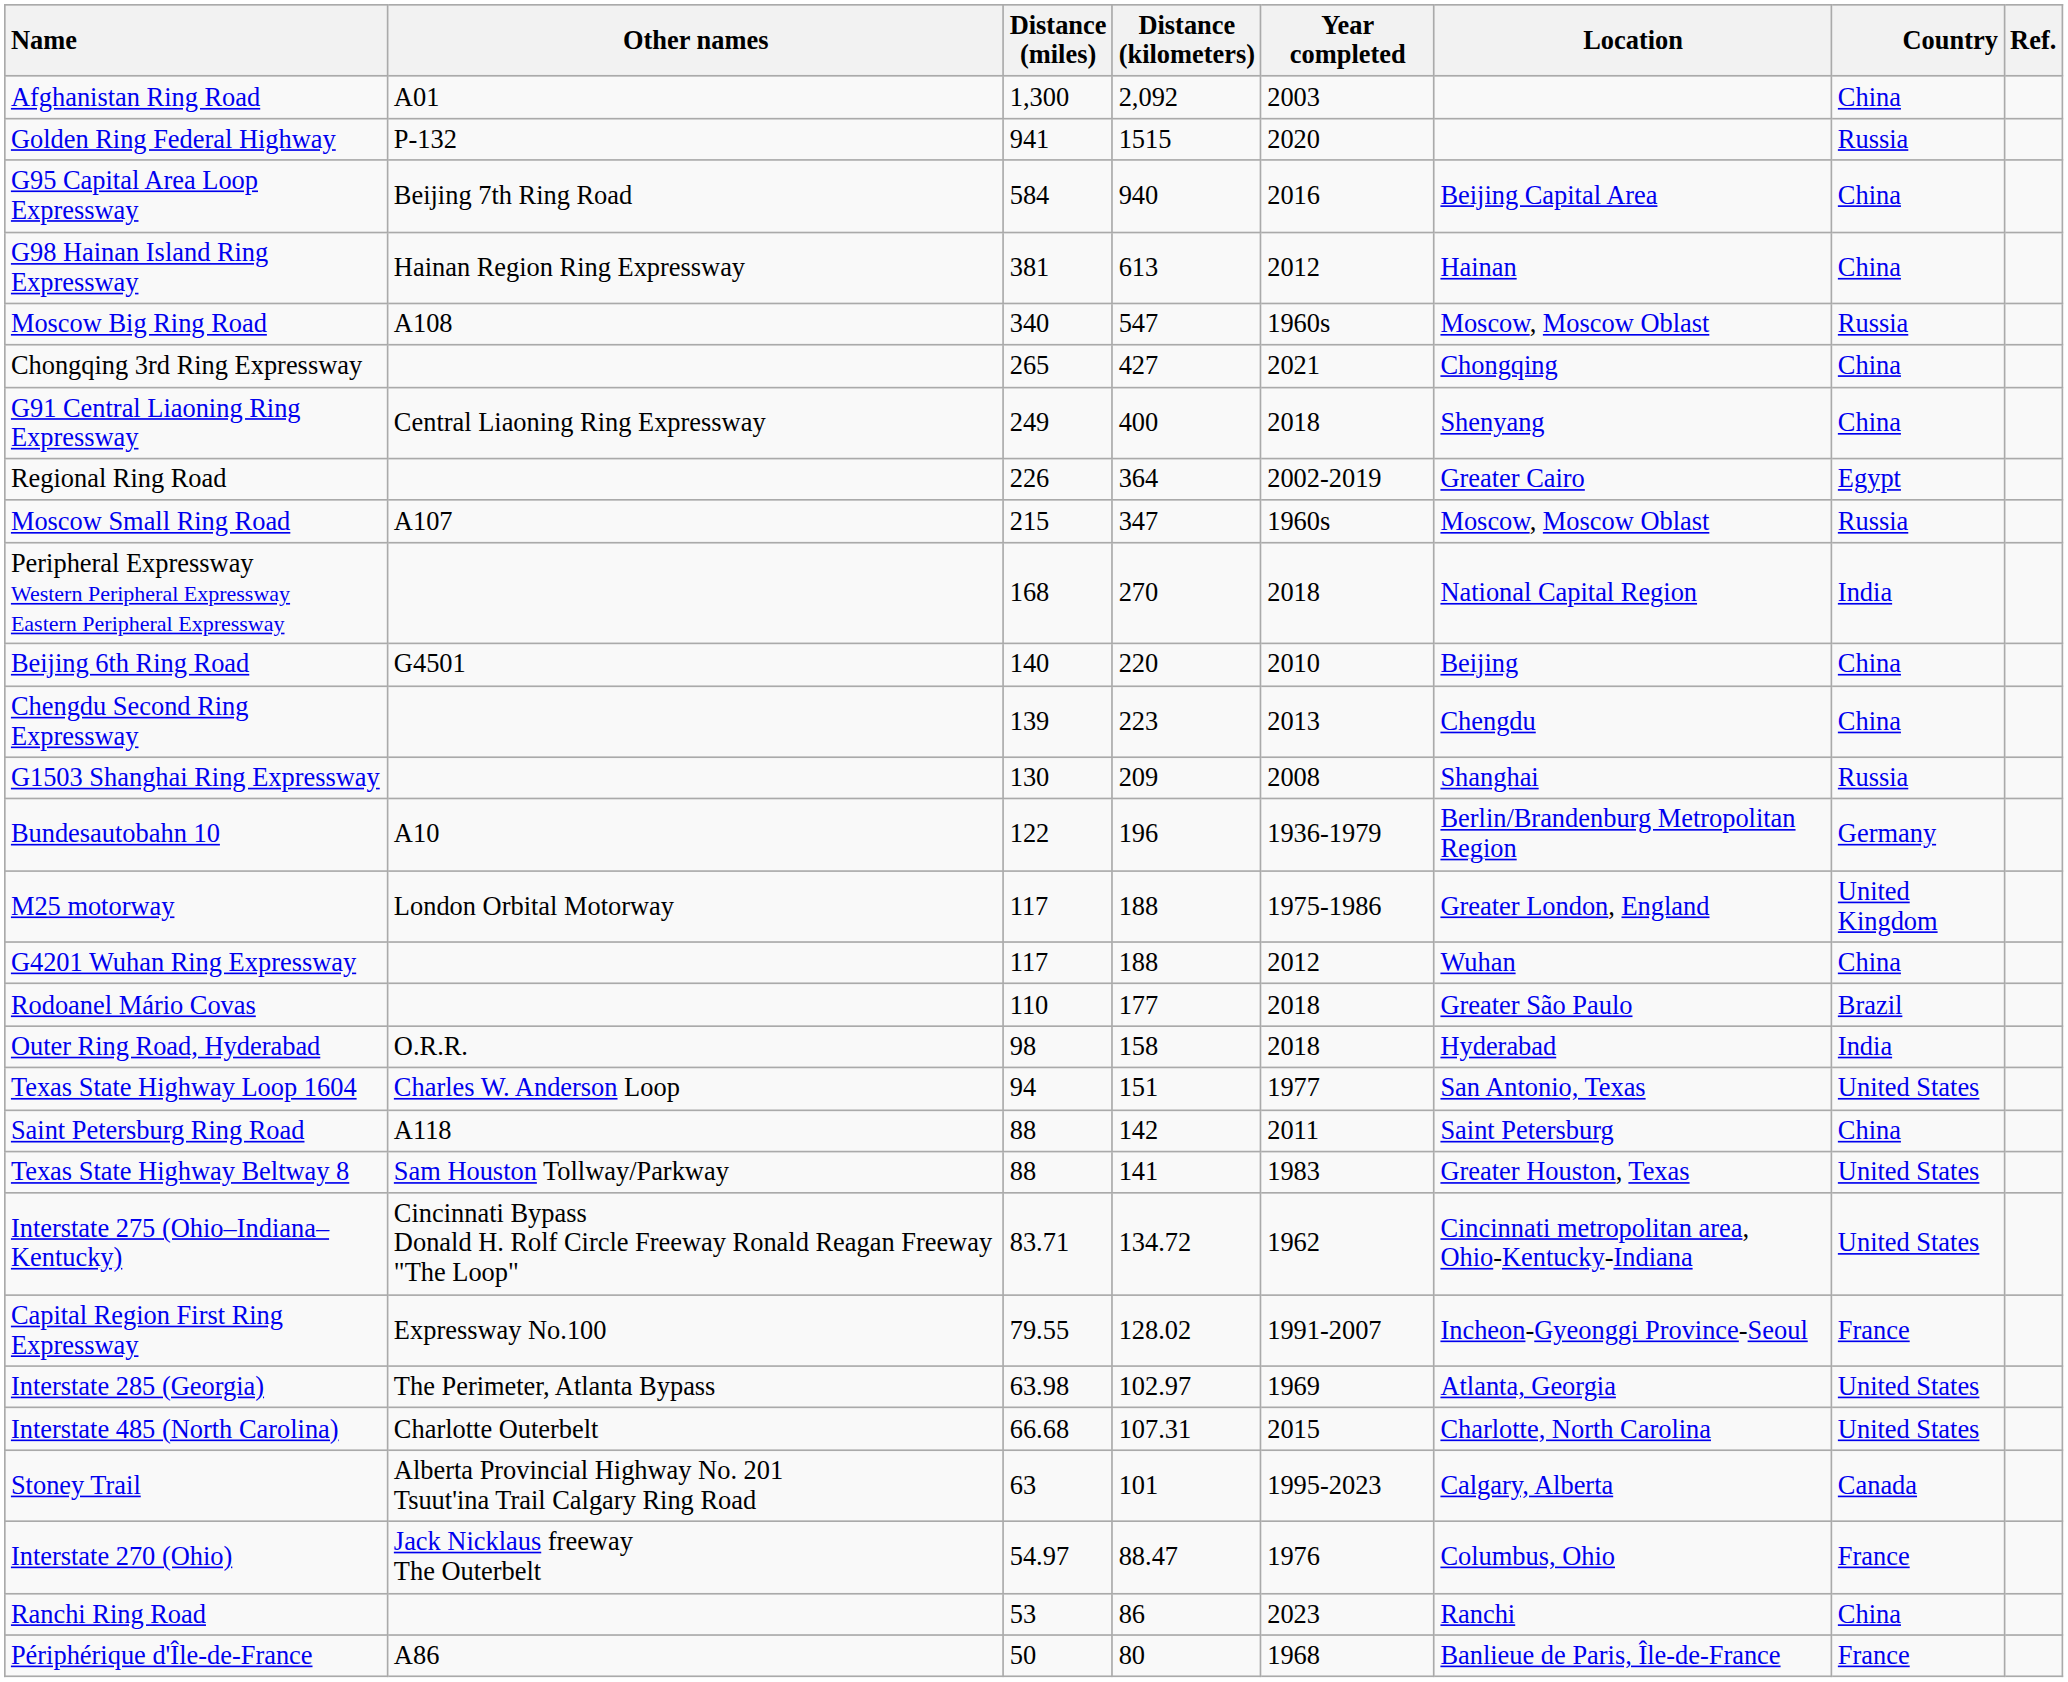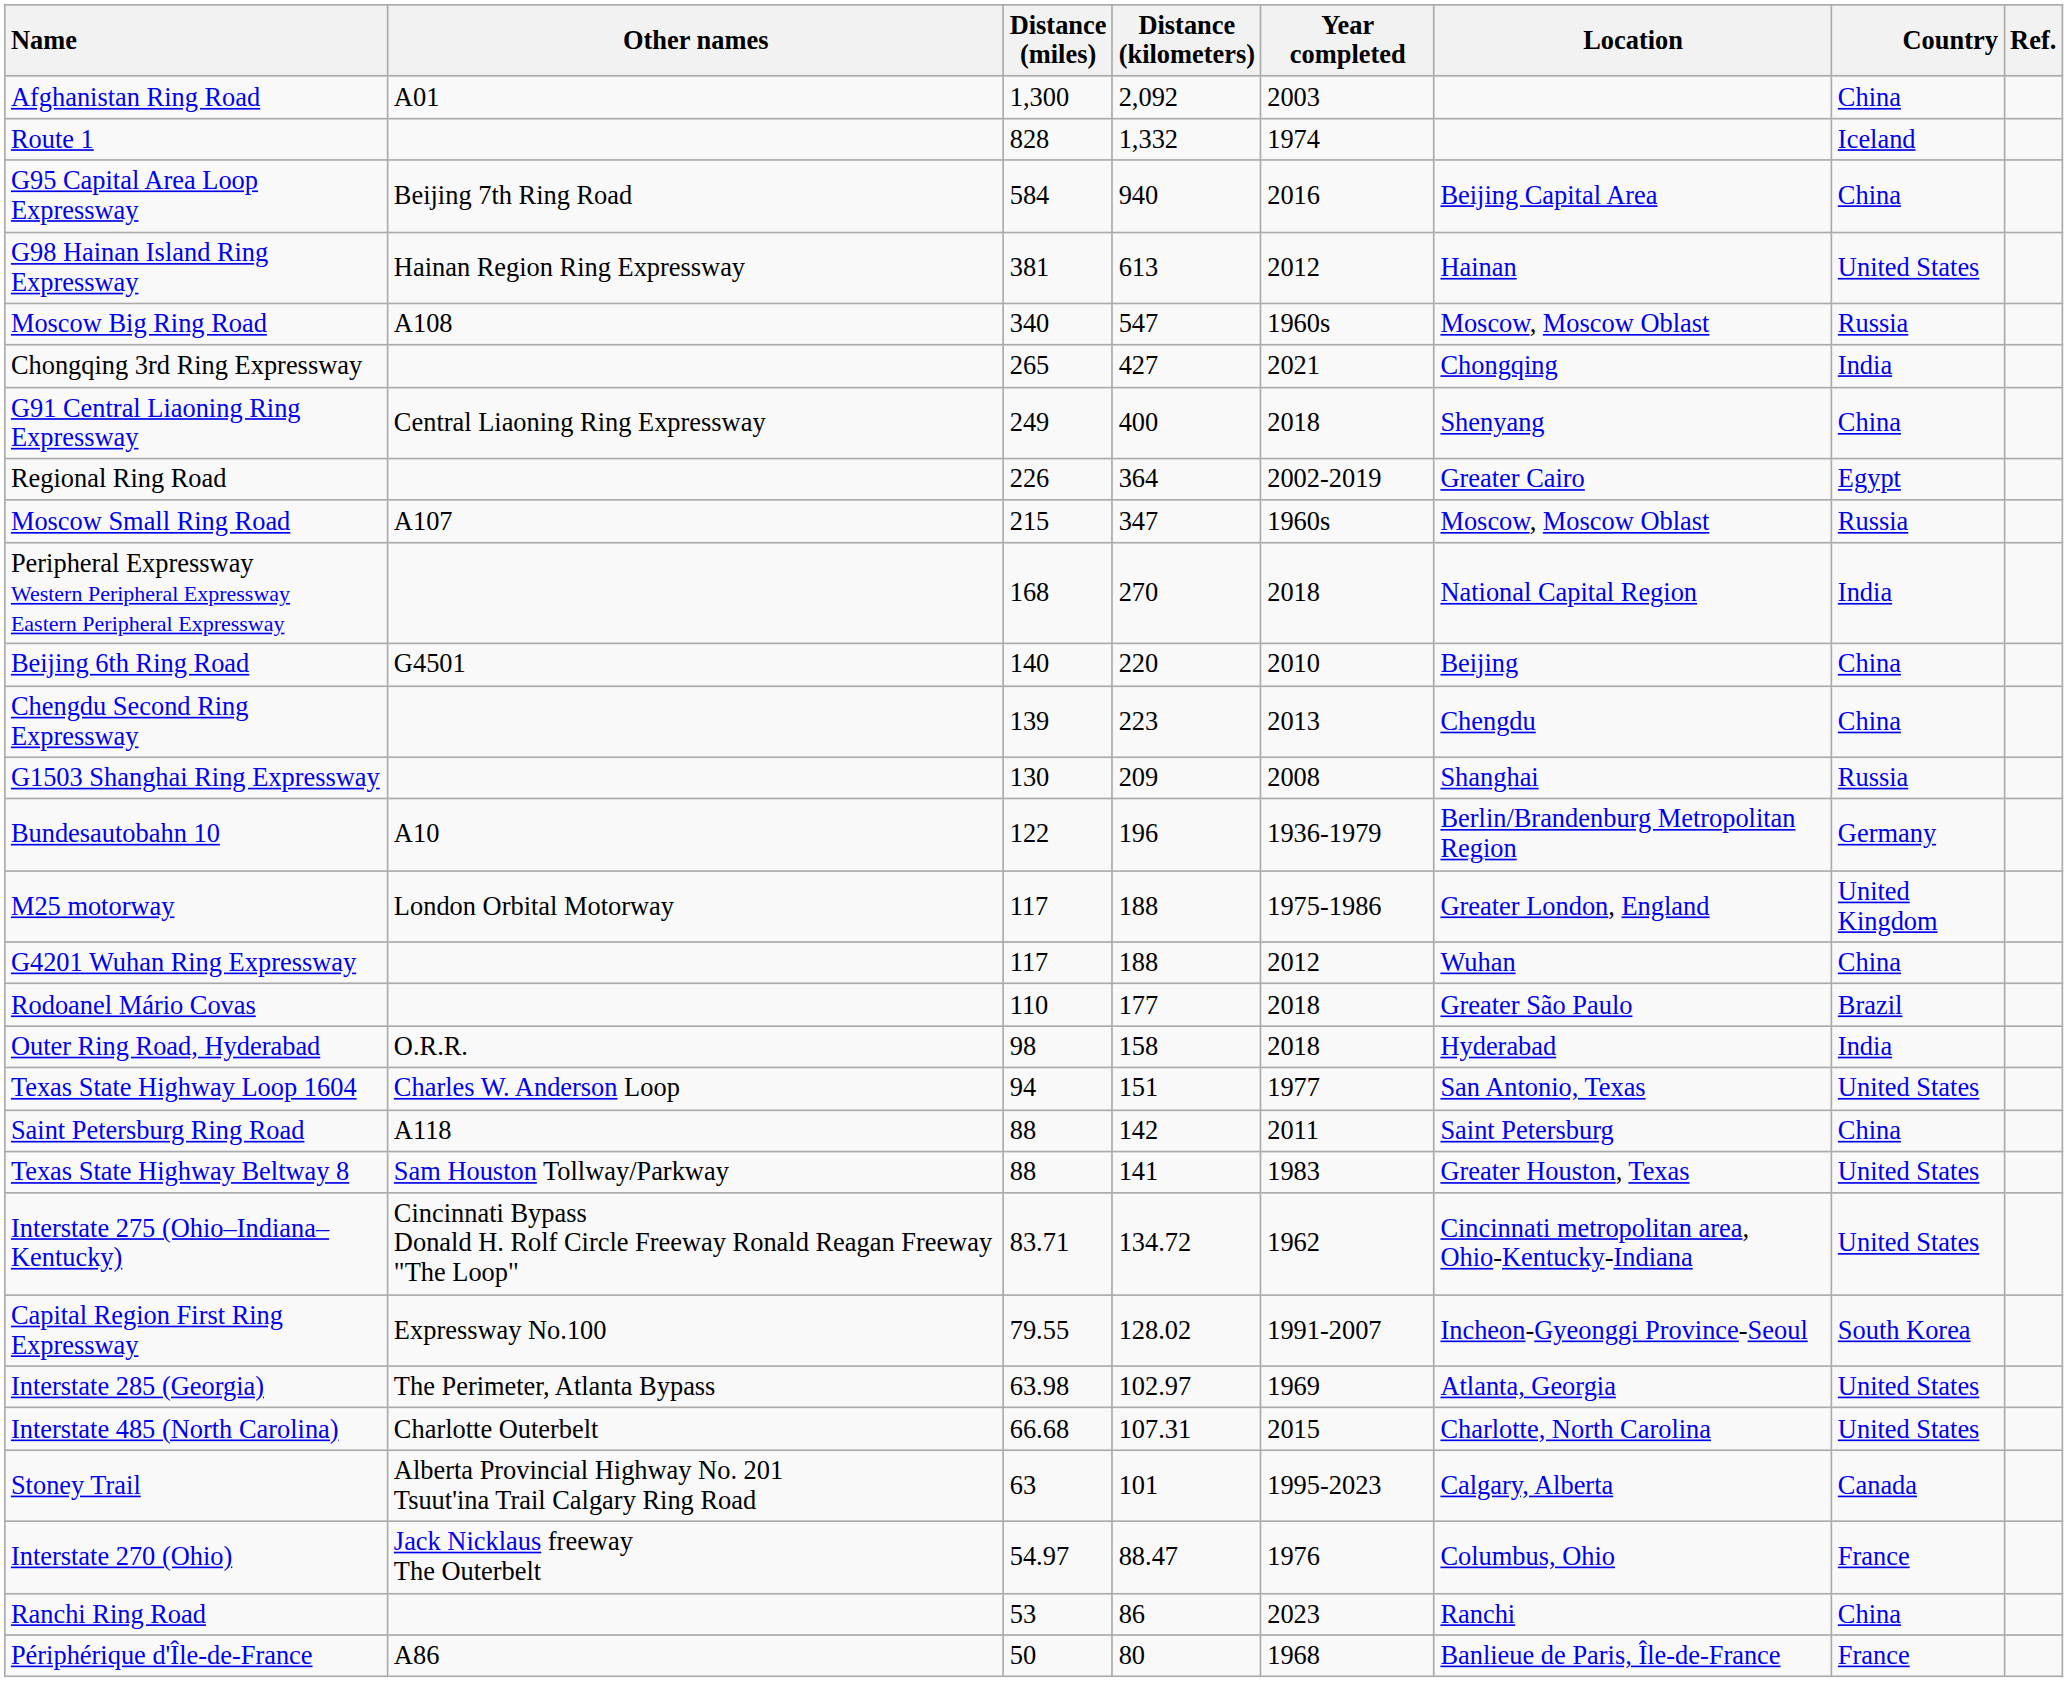- row: Golden Ring Federal Highway | Р-132 | 941 | 1515 | 2020 | Russia
+ row: Route 1 | 828 | 1,332 | 1974 | Iceland
G98 Hainan Island Ring Expressway | Country: China -> United States
Chongqing 3rd Ring Expressway | Country: China -> India
Capital Region First Ring Expressway | Country: France -> South Korea
